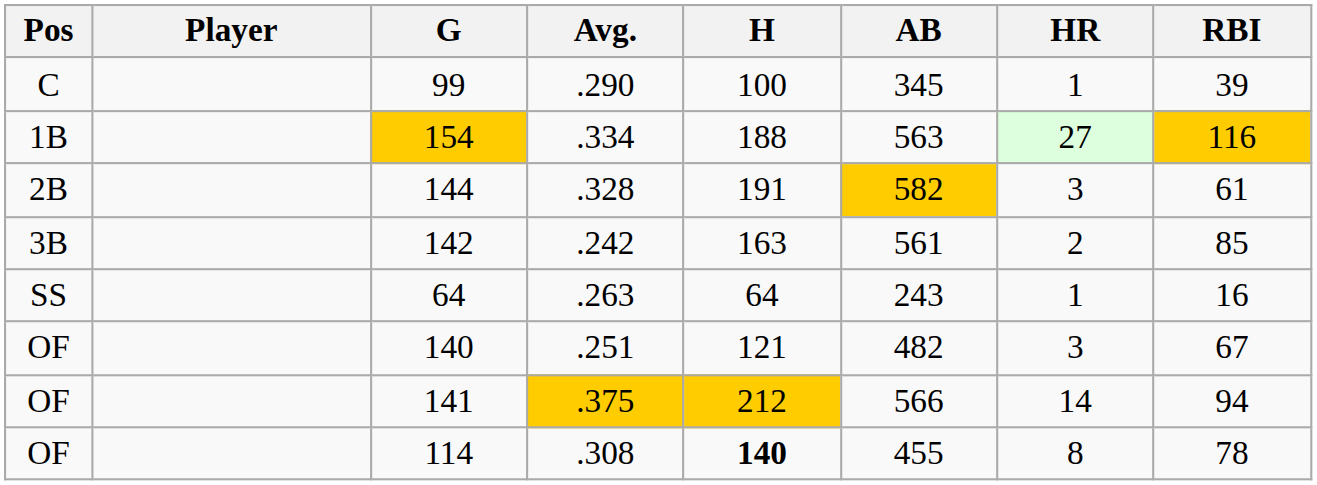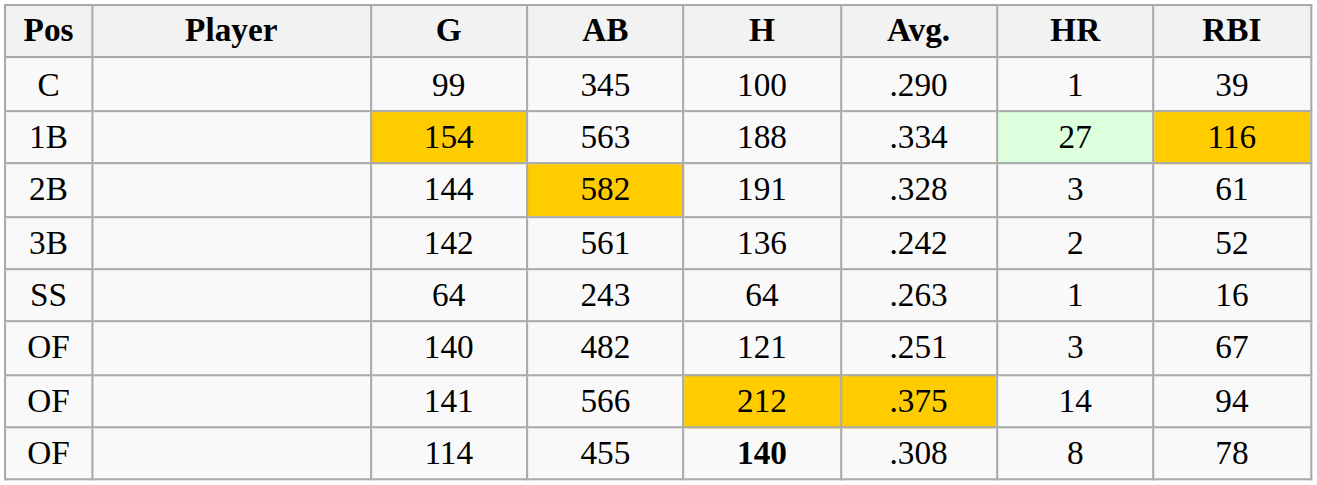columns swapped: AB <-> Avg.
142 | H: 163 -> 136
142 | RBI: 85 -> 52
